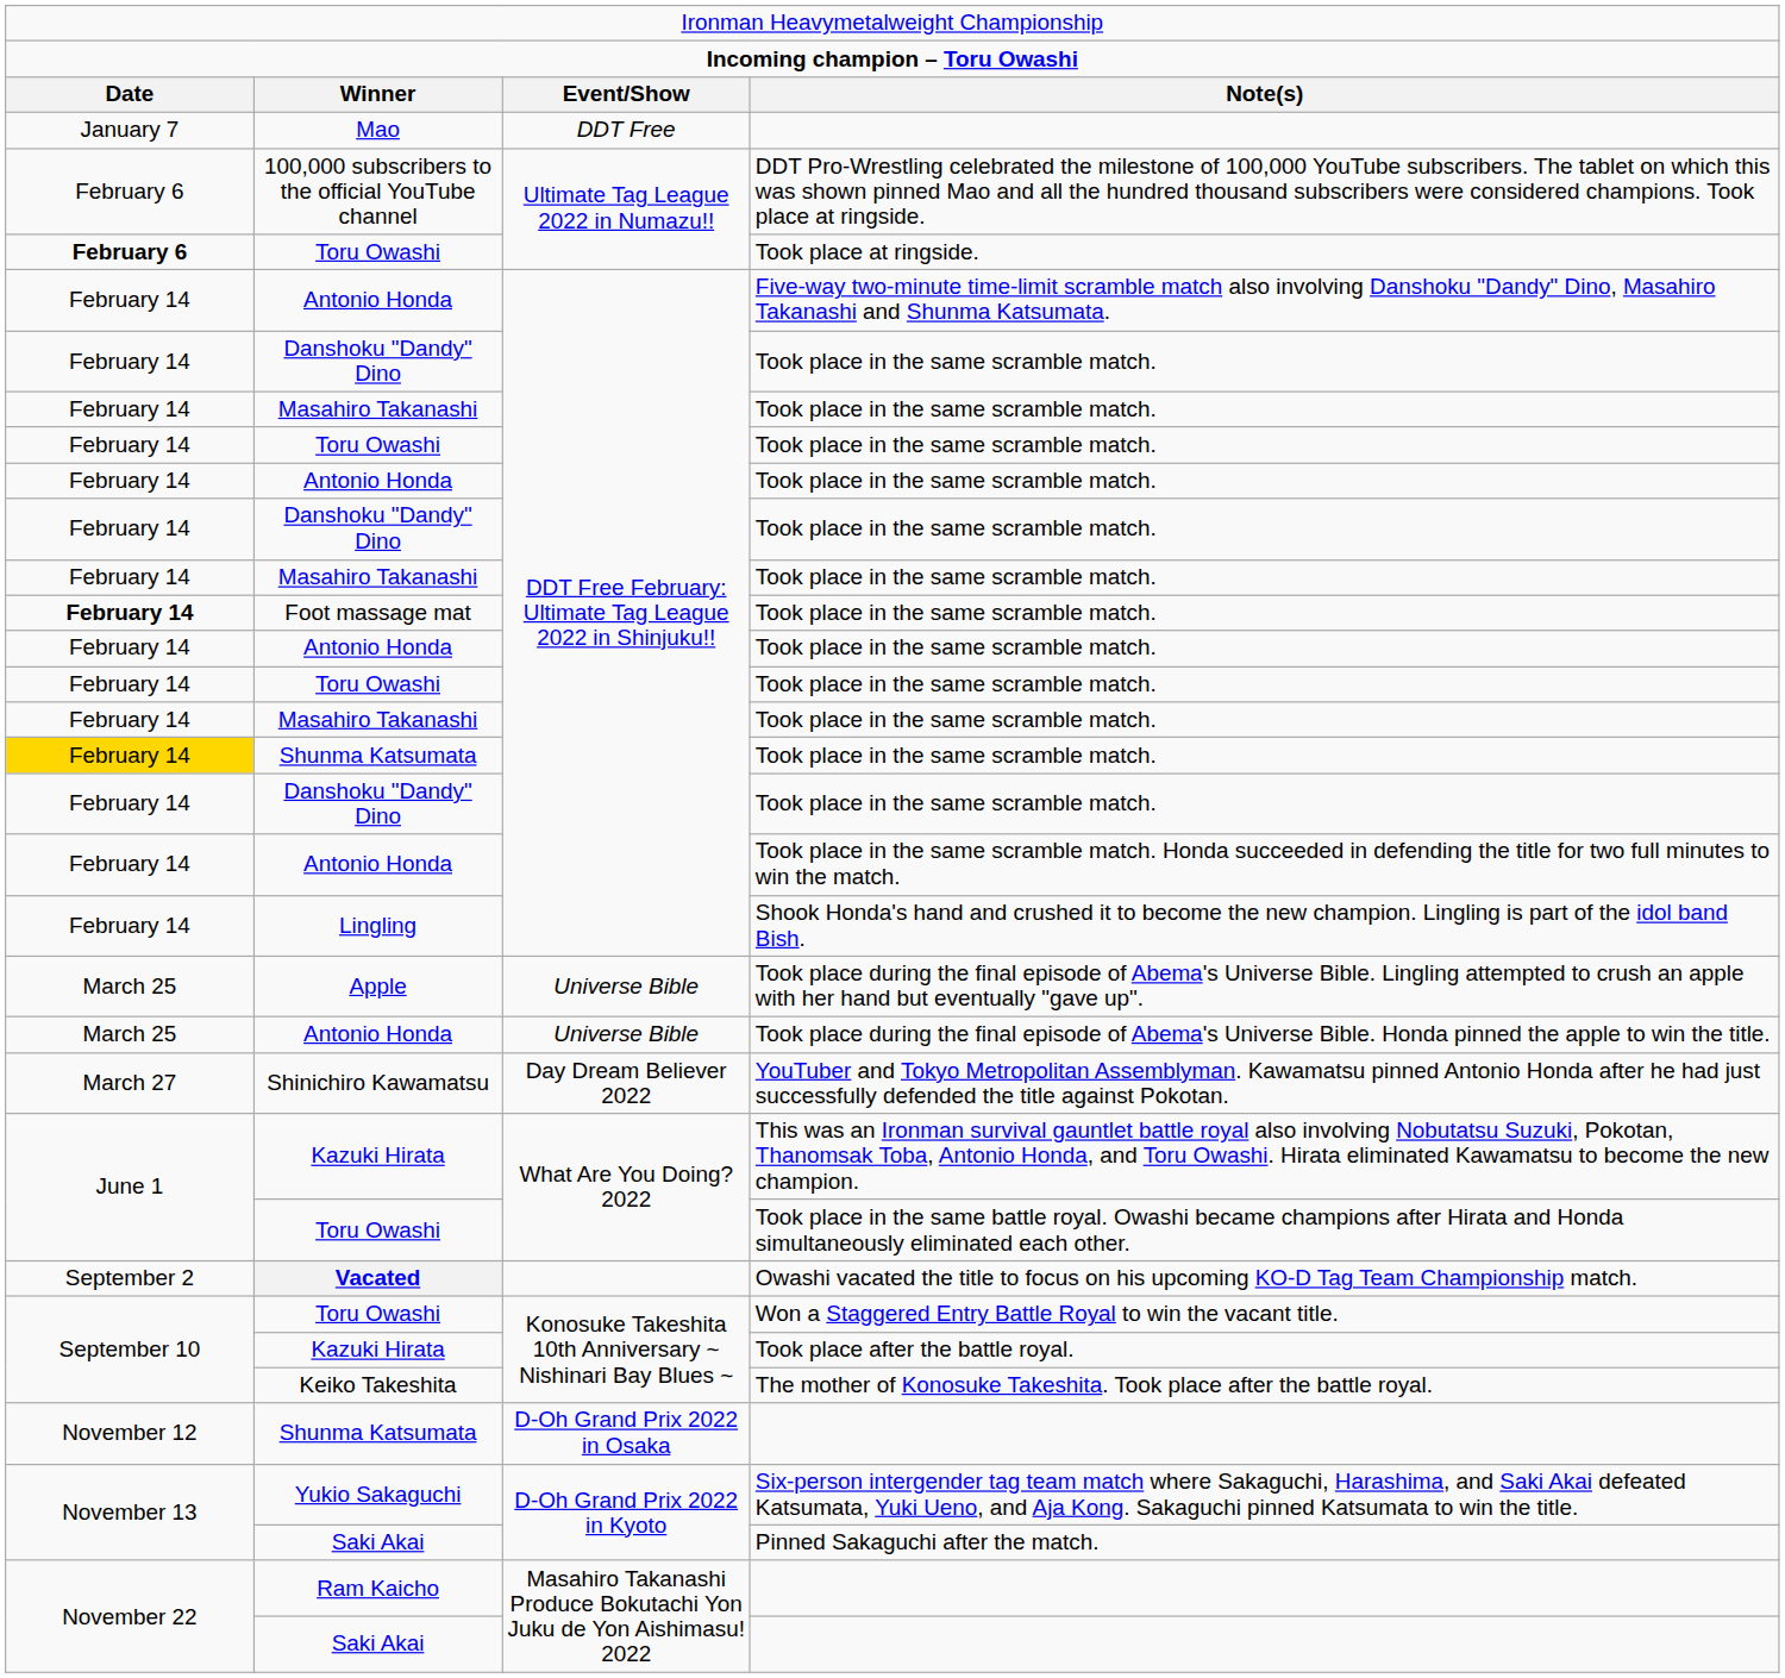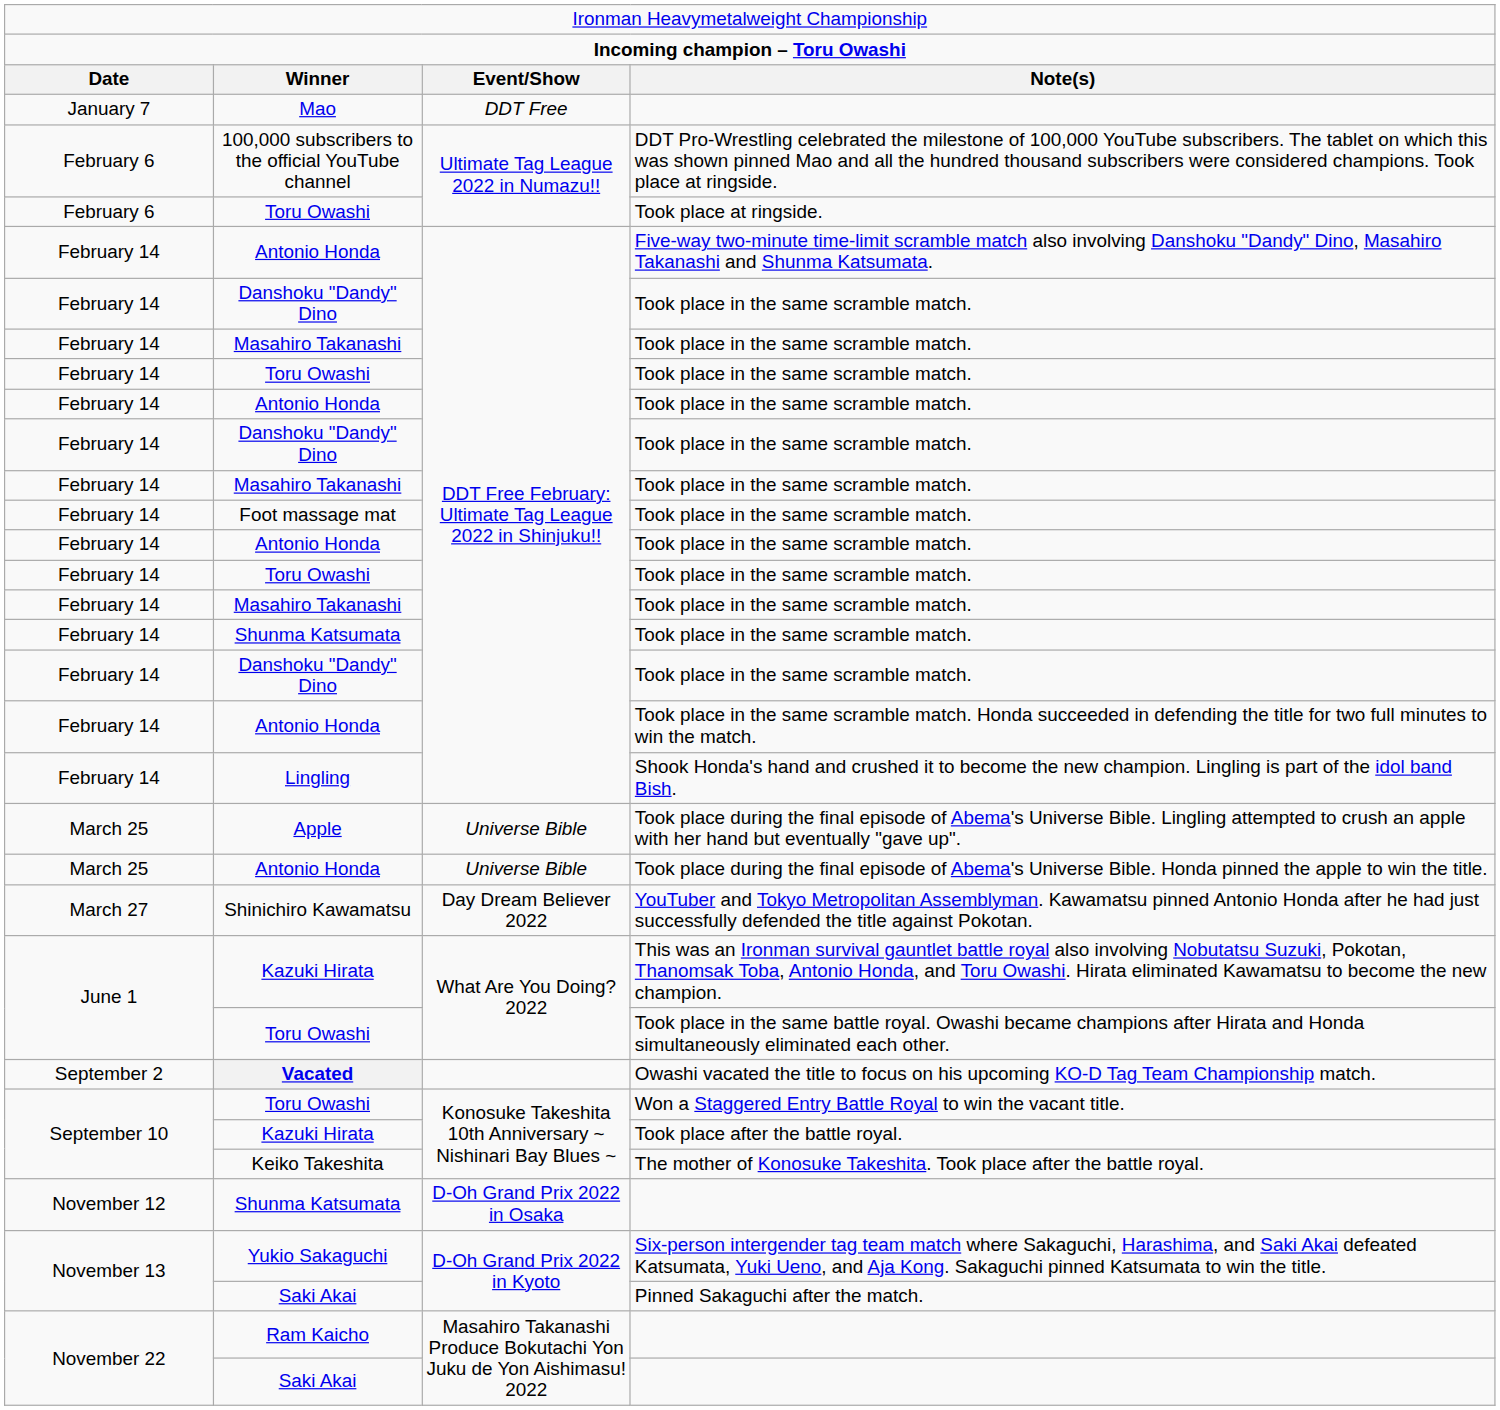Took place at ringside. | column 1: bold -> normal
Foot massage mat / Took place in the same scramble match. | column 1: bold -> normal
Shunma Katsumata / Took place in the same scramble match. | column 1: gold background -> no background
